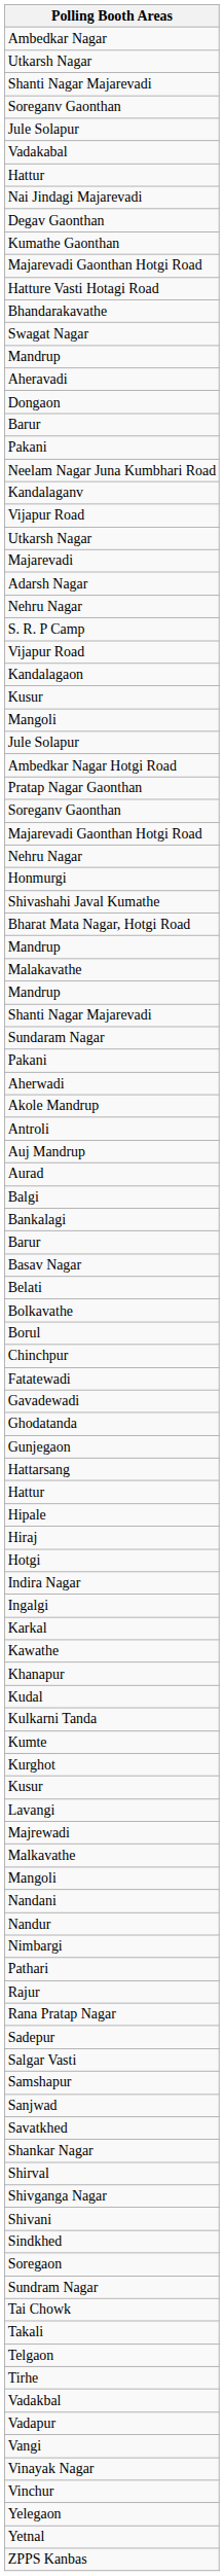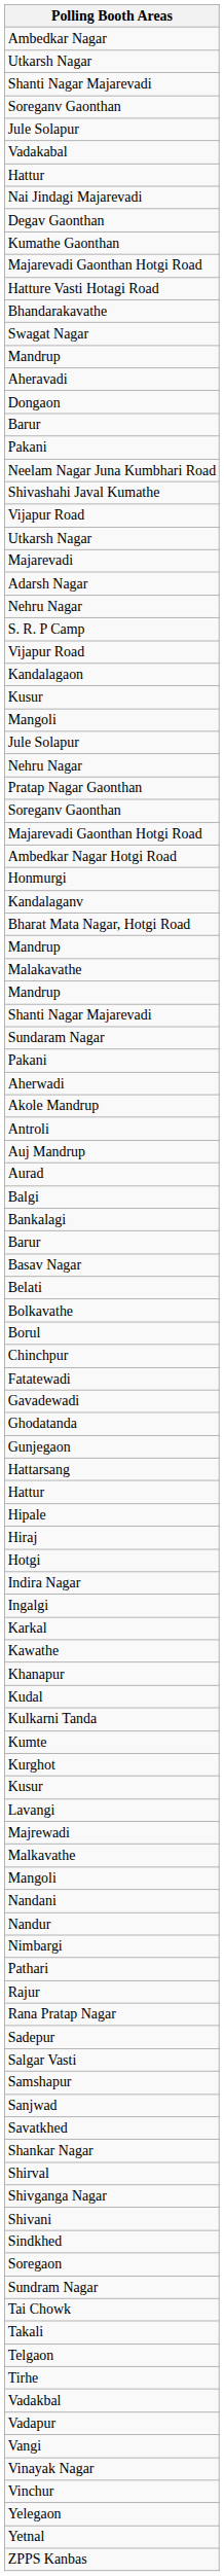row 22 | column 1: Kandalaganv -> Shivashahi Javal Kumathe
row 34 | column 1: Ambedkar Nagar Hotgi Road -> Nehru Nagar
row 38 | column 1: Nehru Nagar -> Ambedkar Nagar Hotgi Road
row 40 | column 1: Shivashahi Javal Kumathe -> Kandalaganv
